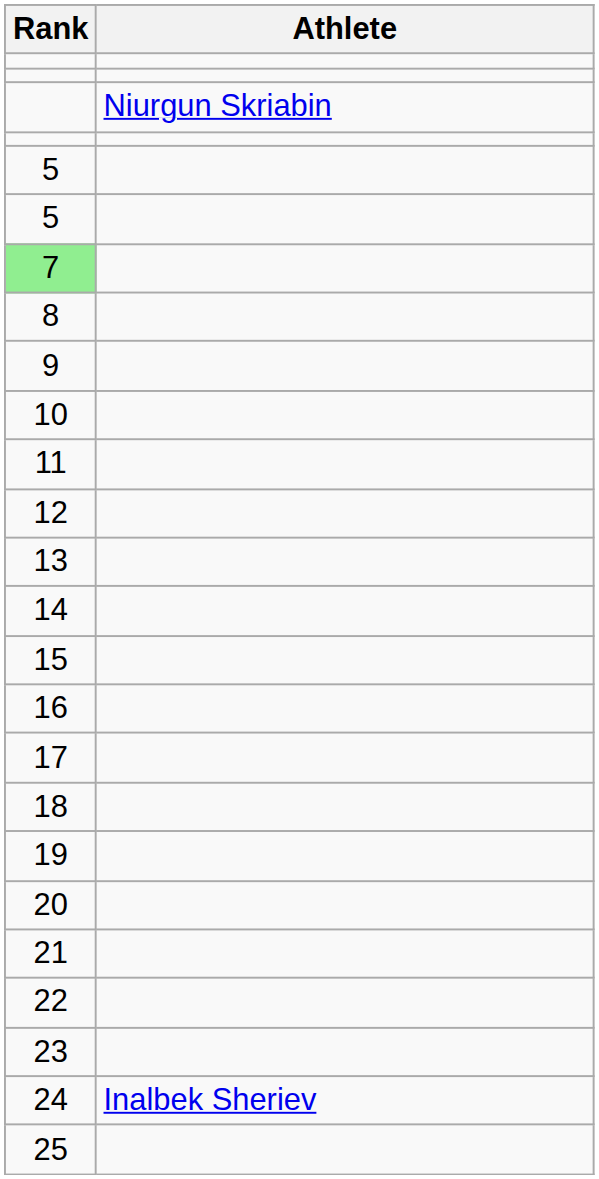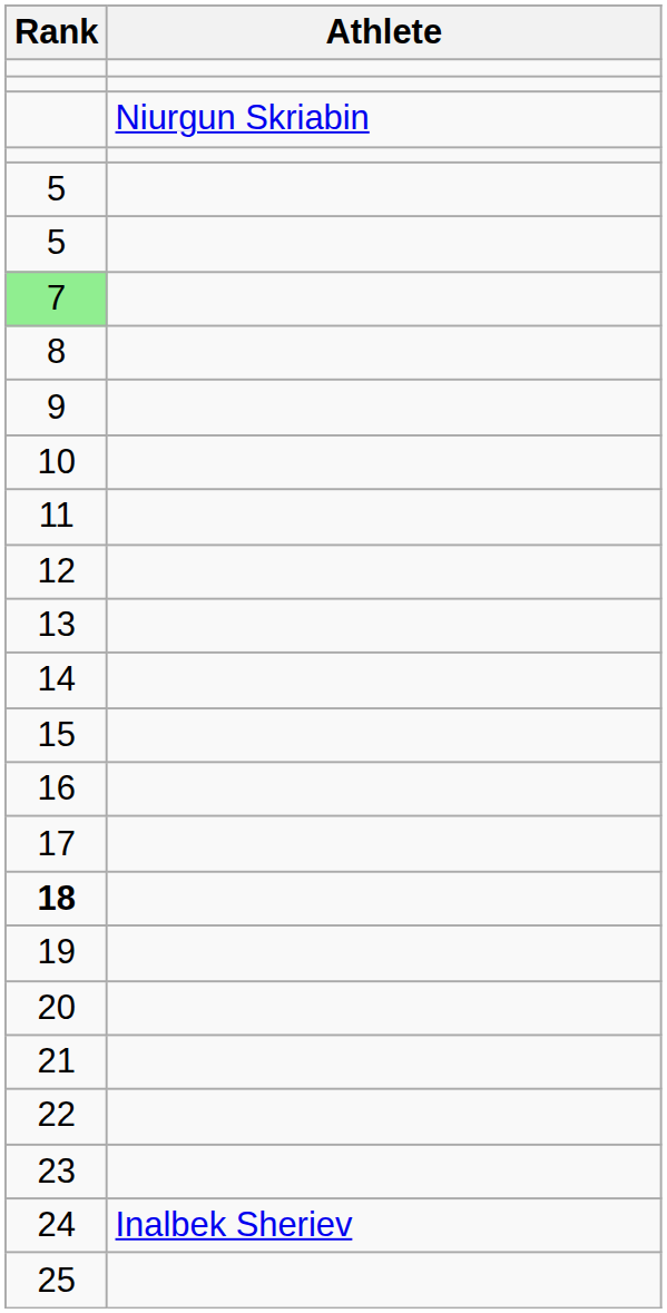row 19 | Rank: normal -> bold
